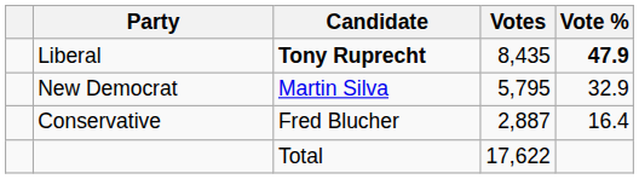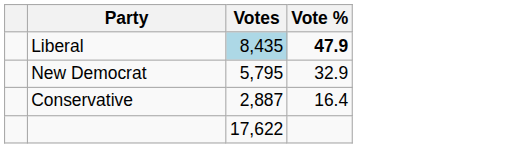- column: Candidate | Tony Ruprecht | Martin Silva | Fred Blucher | Total
Liberal | Votes: no background -> lightblue background
